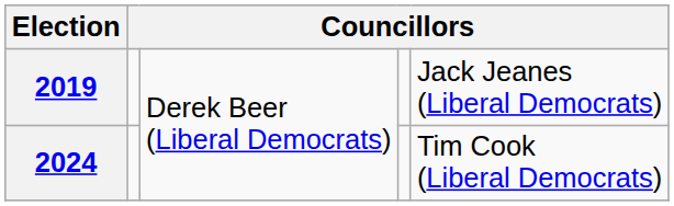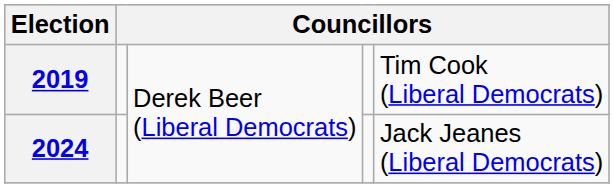2019 | column 5: Jack Jeanes (Liberal Democrats) -> Tim Cook (Liberal Democrats)
2024 | column 5: Tim Cook (Liberal Democrats) -> Jack Jeanes (Liberal Democrats)
